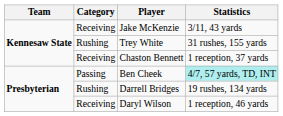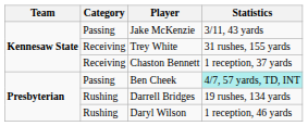Jake McKenzie | Category: Receiving -> Passing
Trey White | Category: Rushing -> Receiving
Daryl Wilson | Category: Receiving -> Rushing
